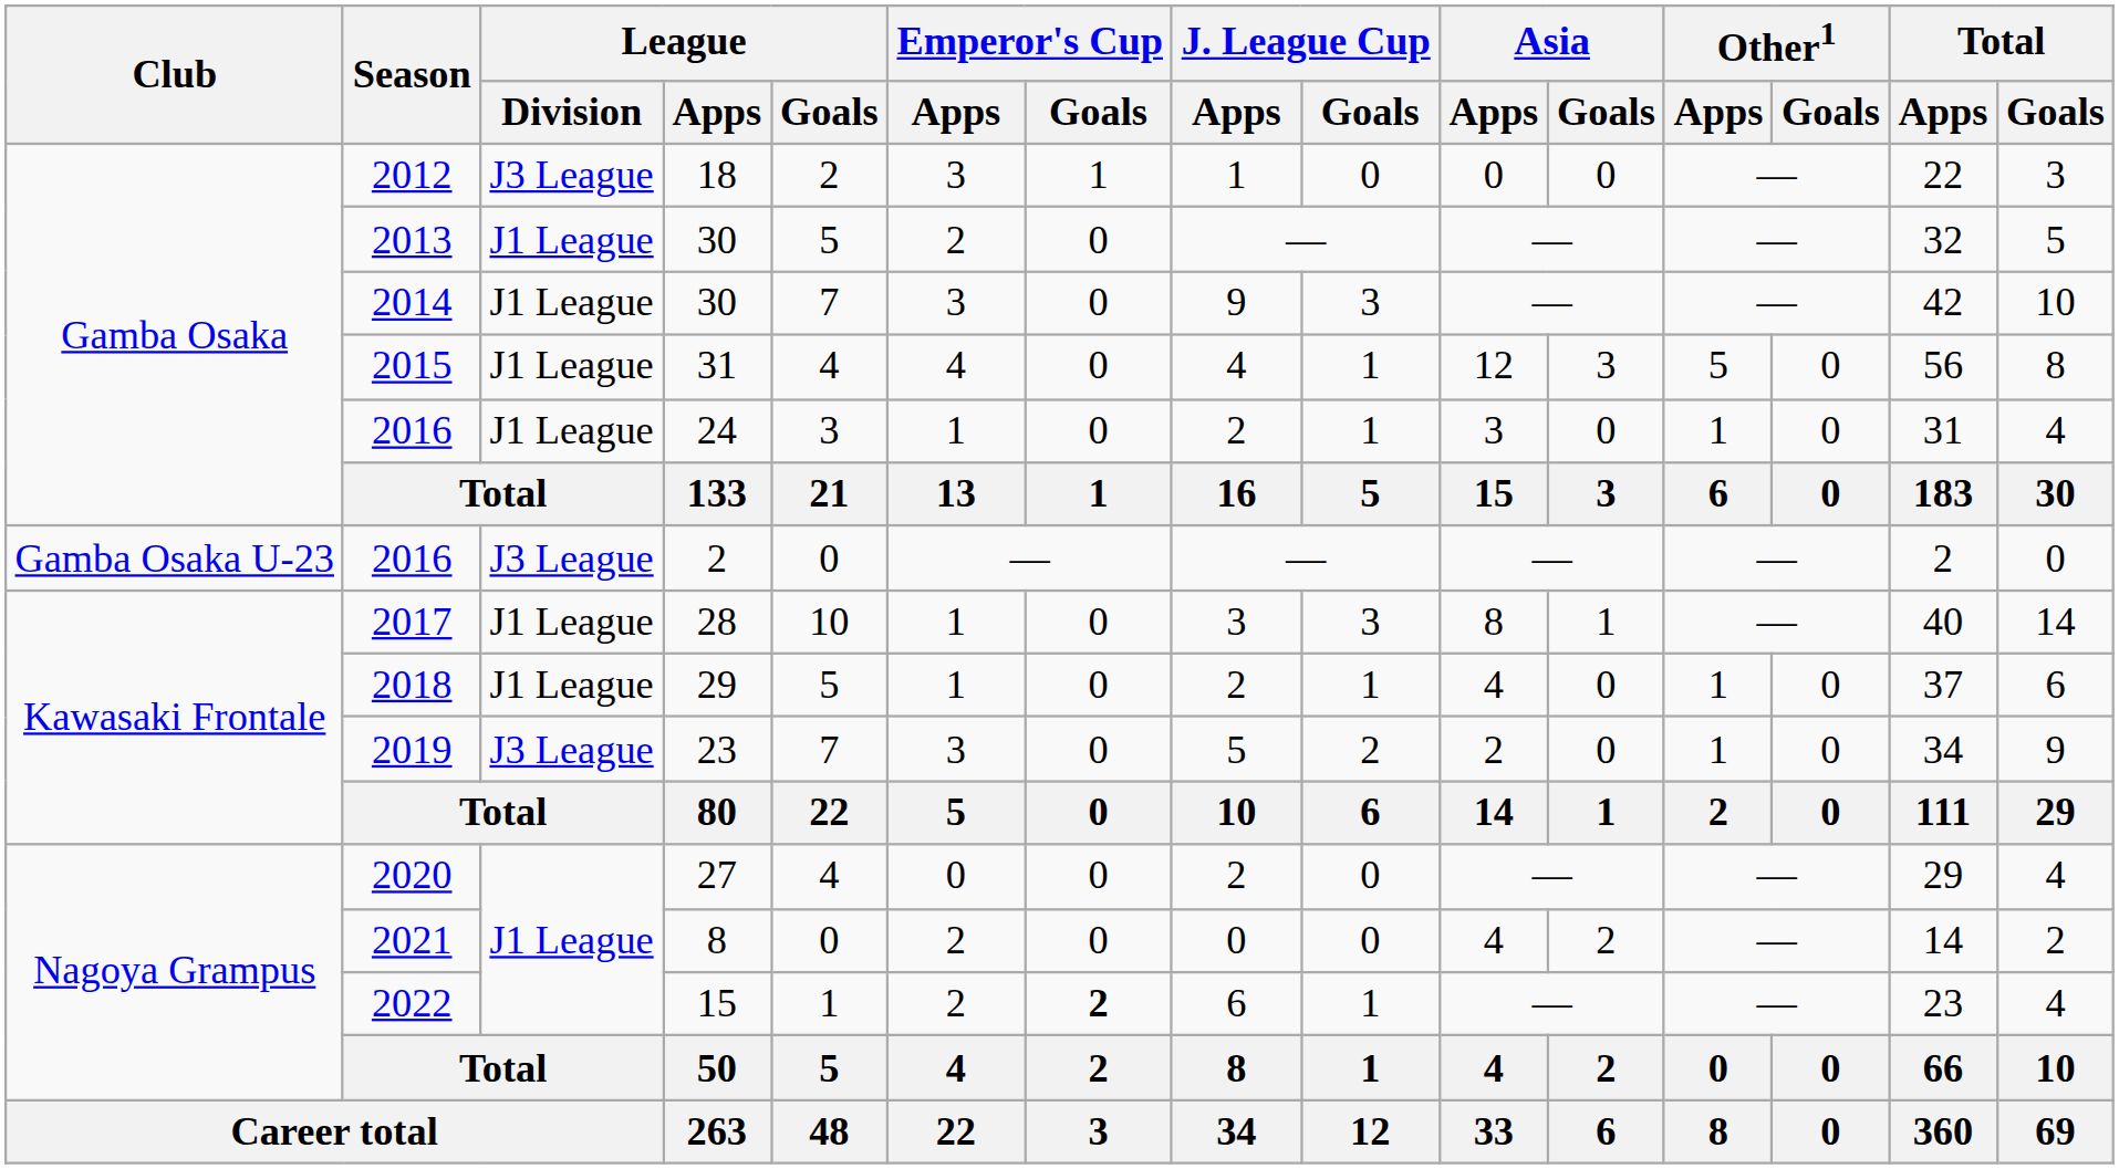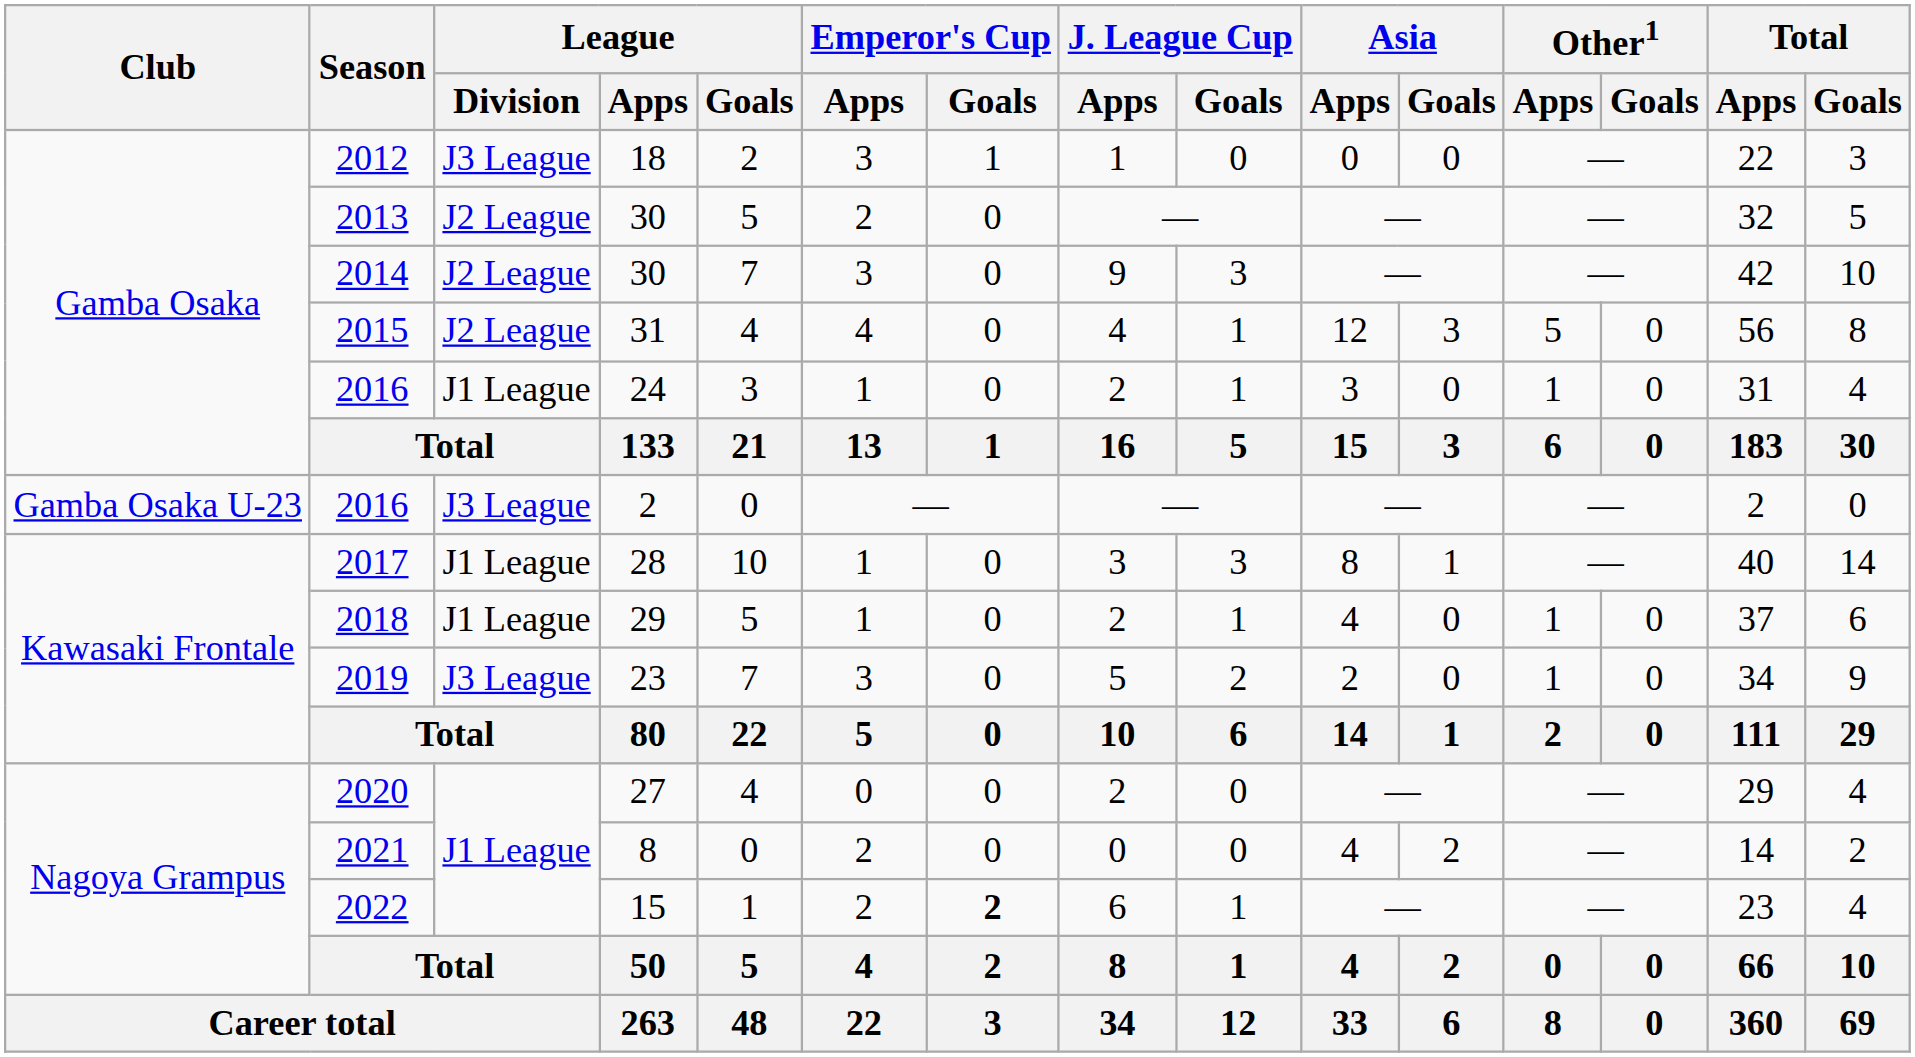2013 | League / Division: J1 League -> J2 League
2014 | League / Division: J1 League -> J2 League
2015 | League / Division: J1 League -> J2 League
